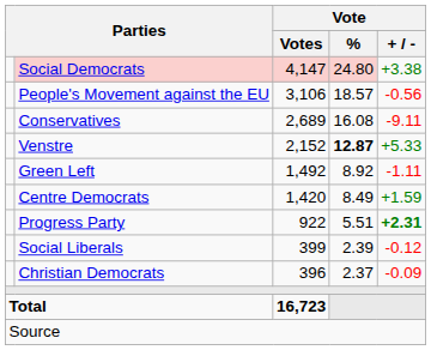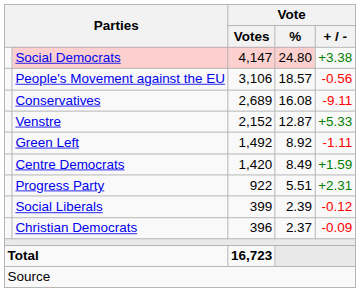Venstre | Vote / %: bold -> normal
Progress Party | Vote / + / -: bold -> normal
